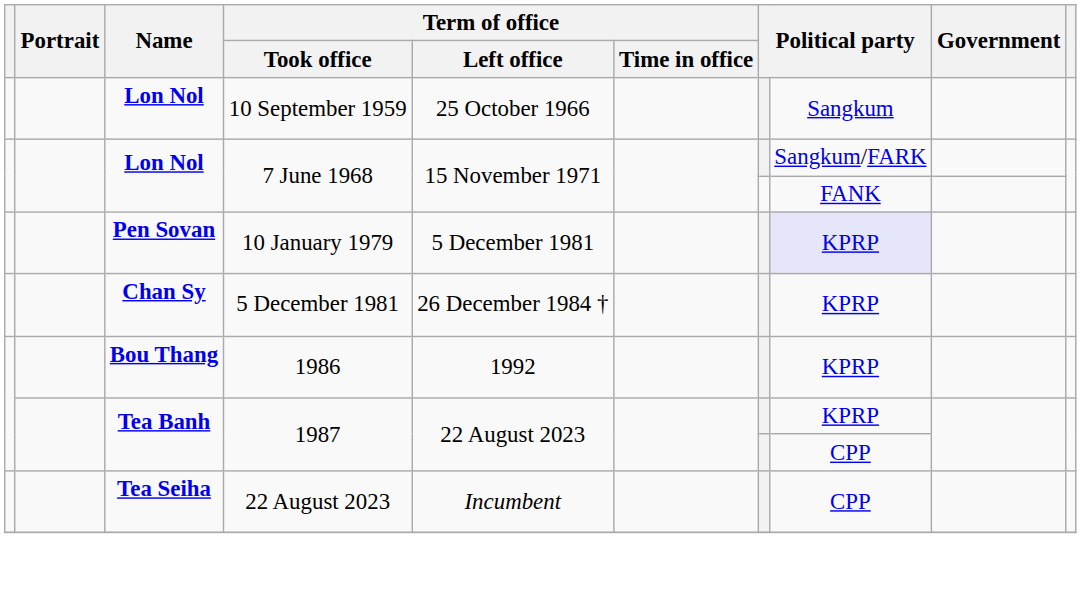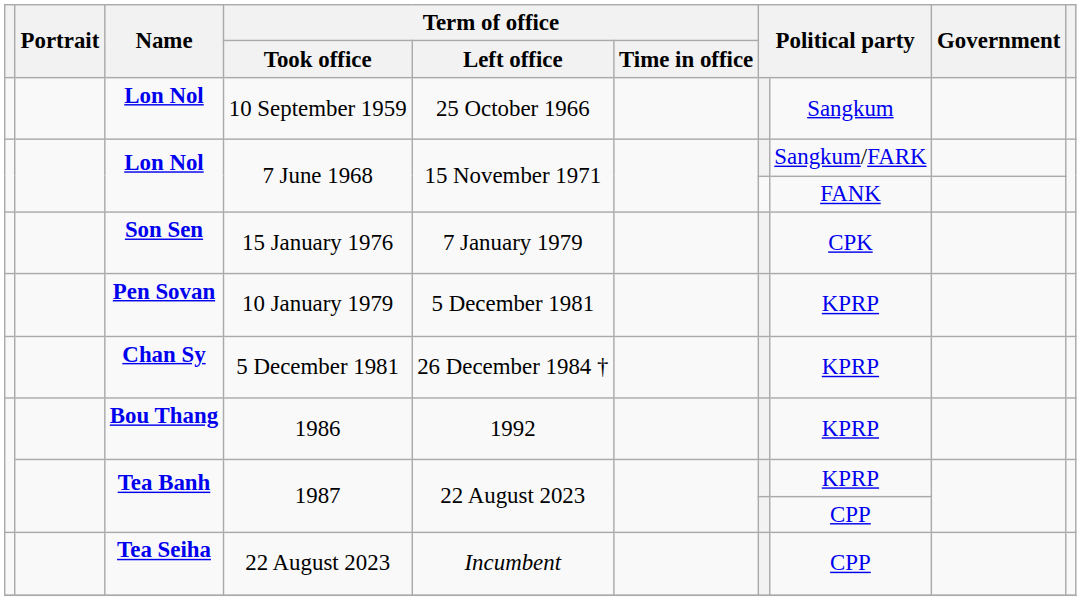+ row: Son Sen | 15 January 1976 | 7 January 1979 | CPK
10 January 1979 | column 8: lavender background -> no background
